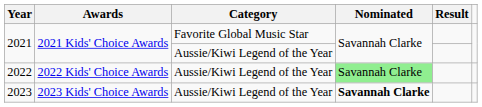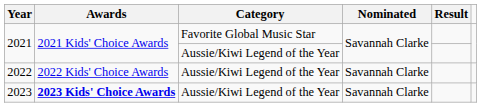2022 | Nominated: lightgreen background -> no background
2023 | Awards: normal -> bold
2023 | Nominated: bold -> normal
